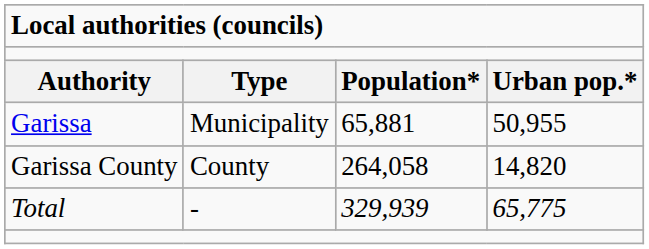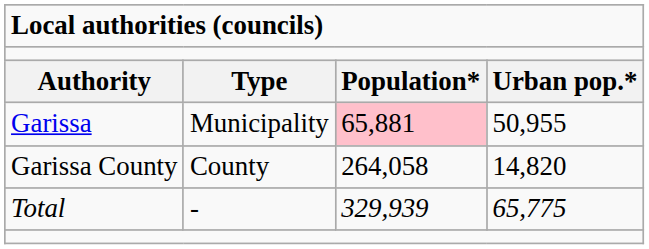Garissa | column 3: no background -> pink background
